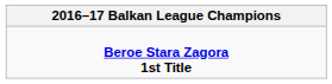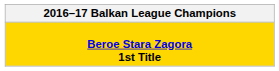row 2 | column 1: no background -> gold background
